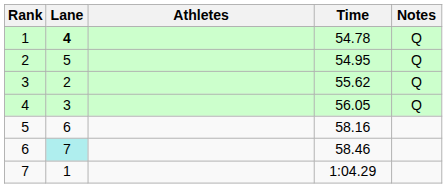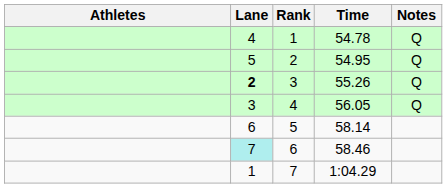columns swapped: Rank <-> Athletes
row 2 | Lane: bold -> normal
row 4 | Lane: normal -> bold
row 4 | Time: 55.62 -> 55.26
row 6 | Time: 58.16 -> 58.14
